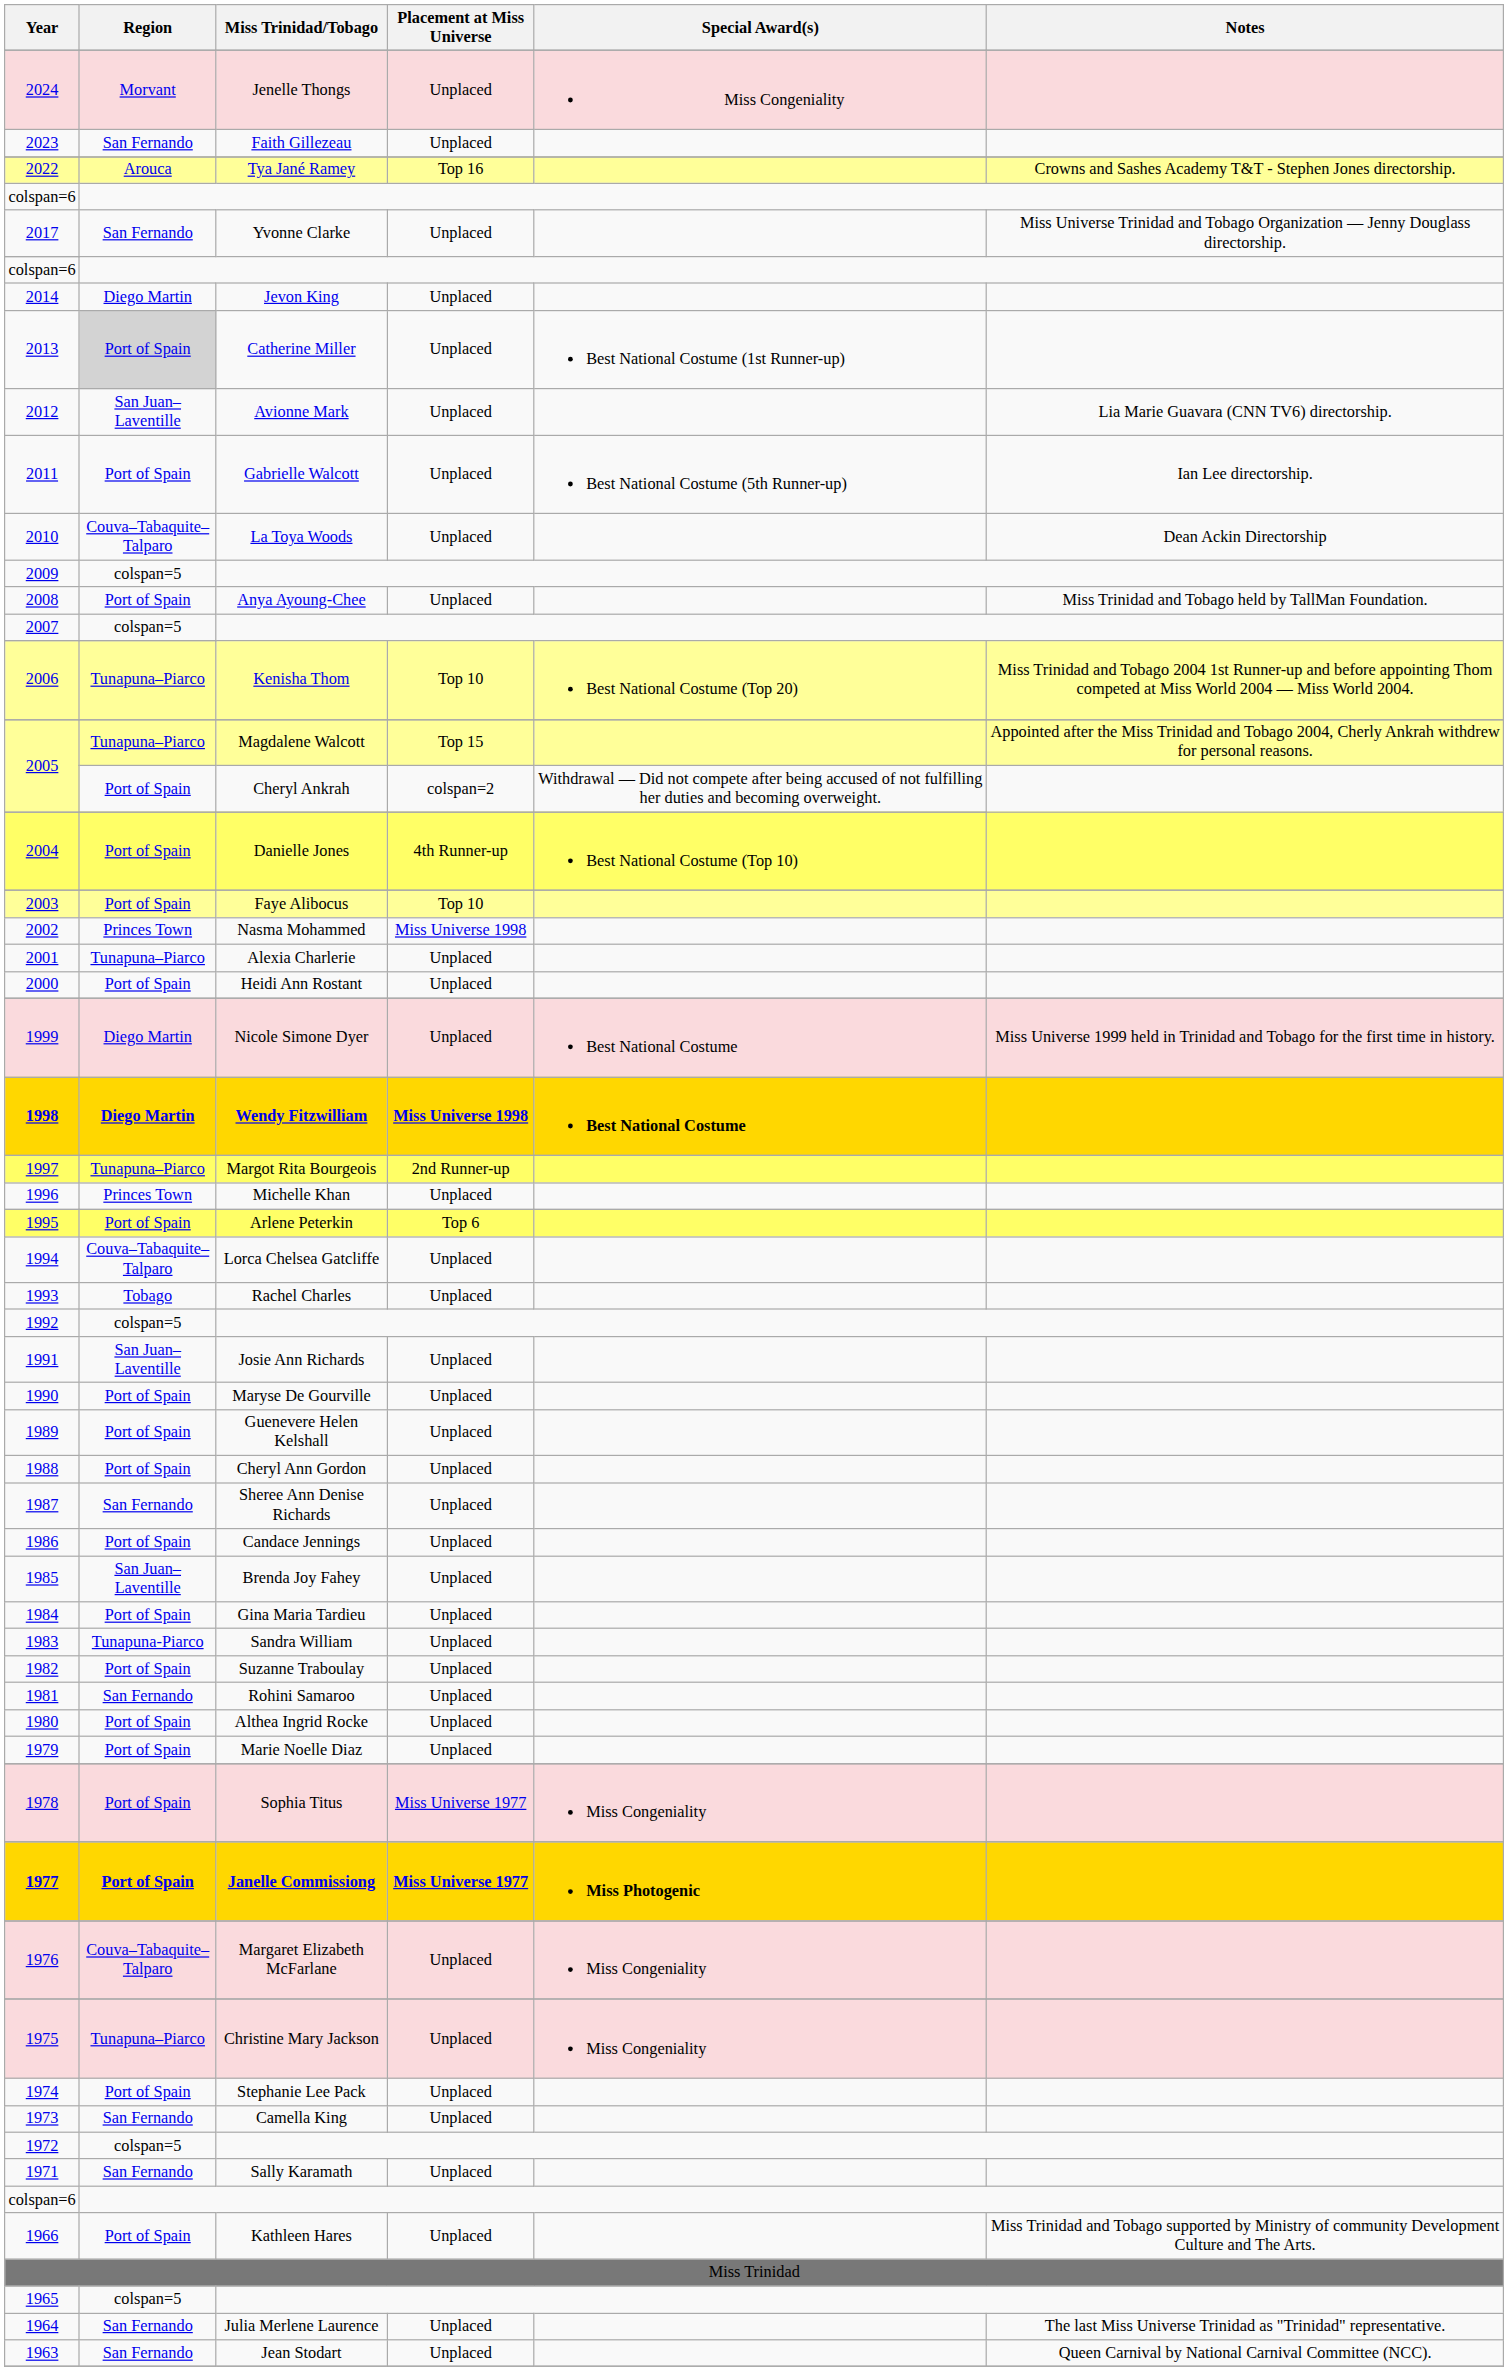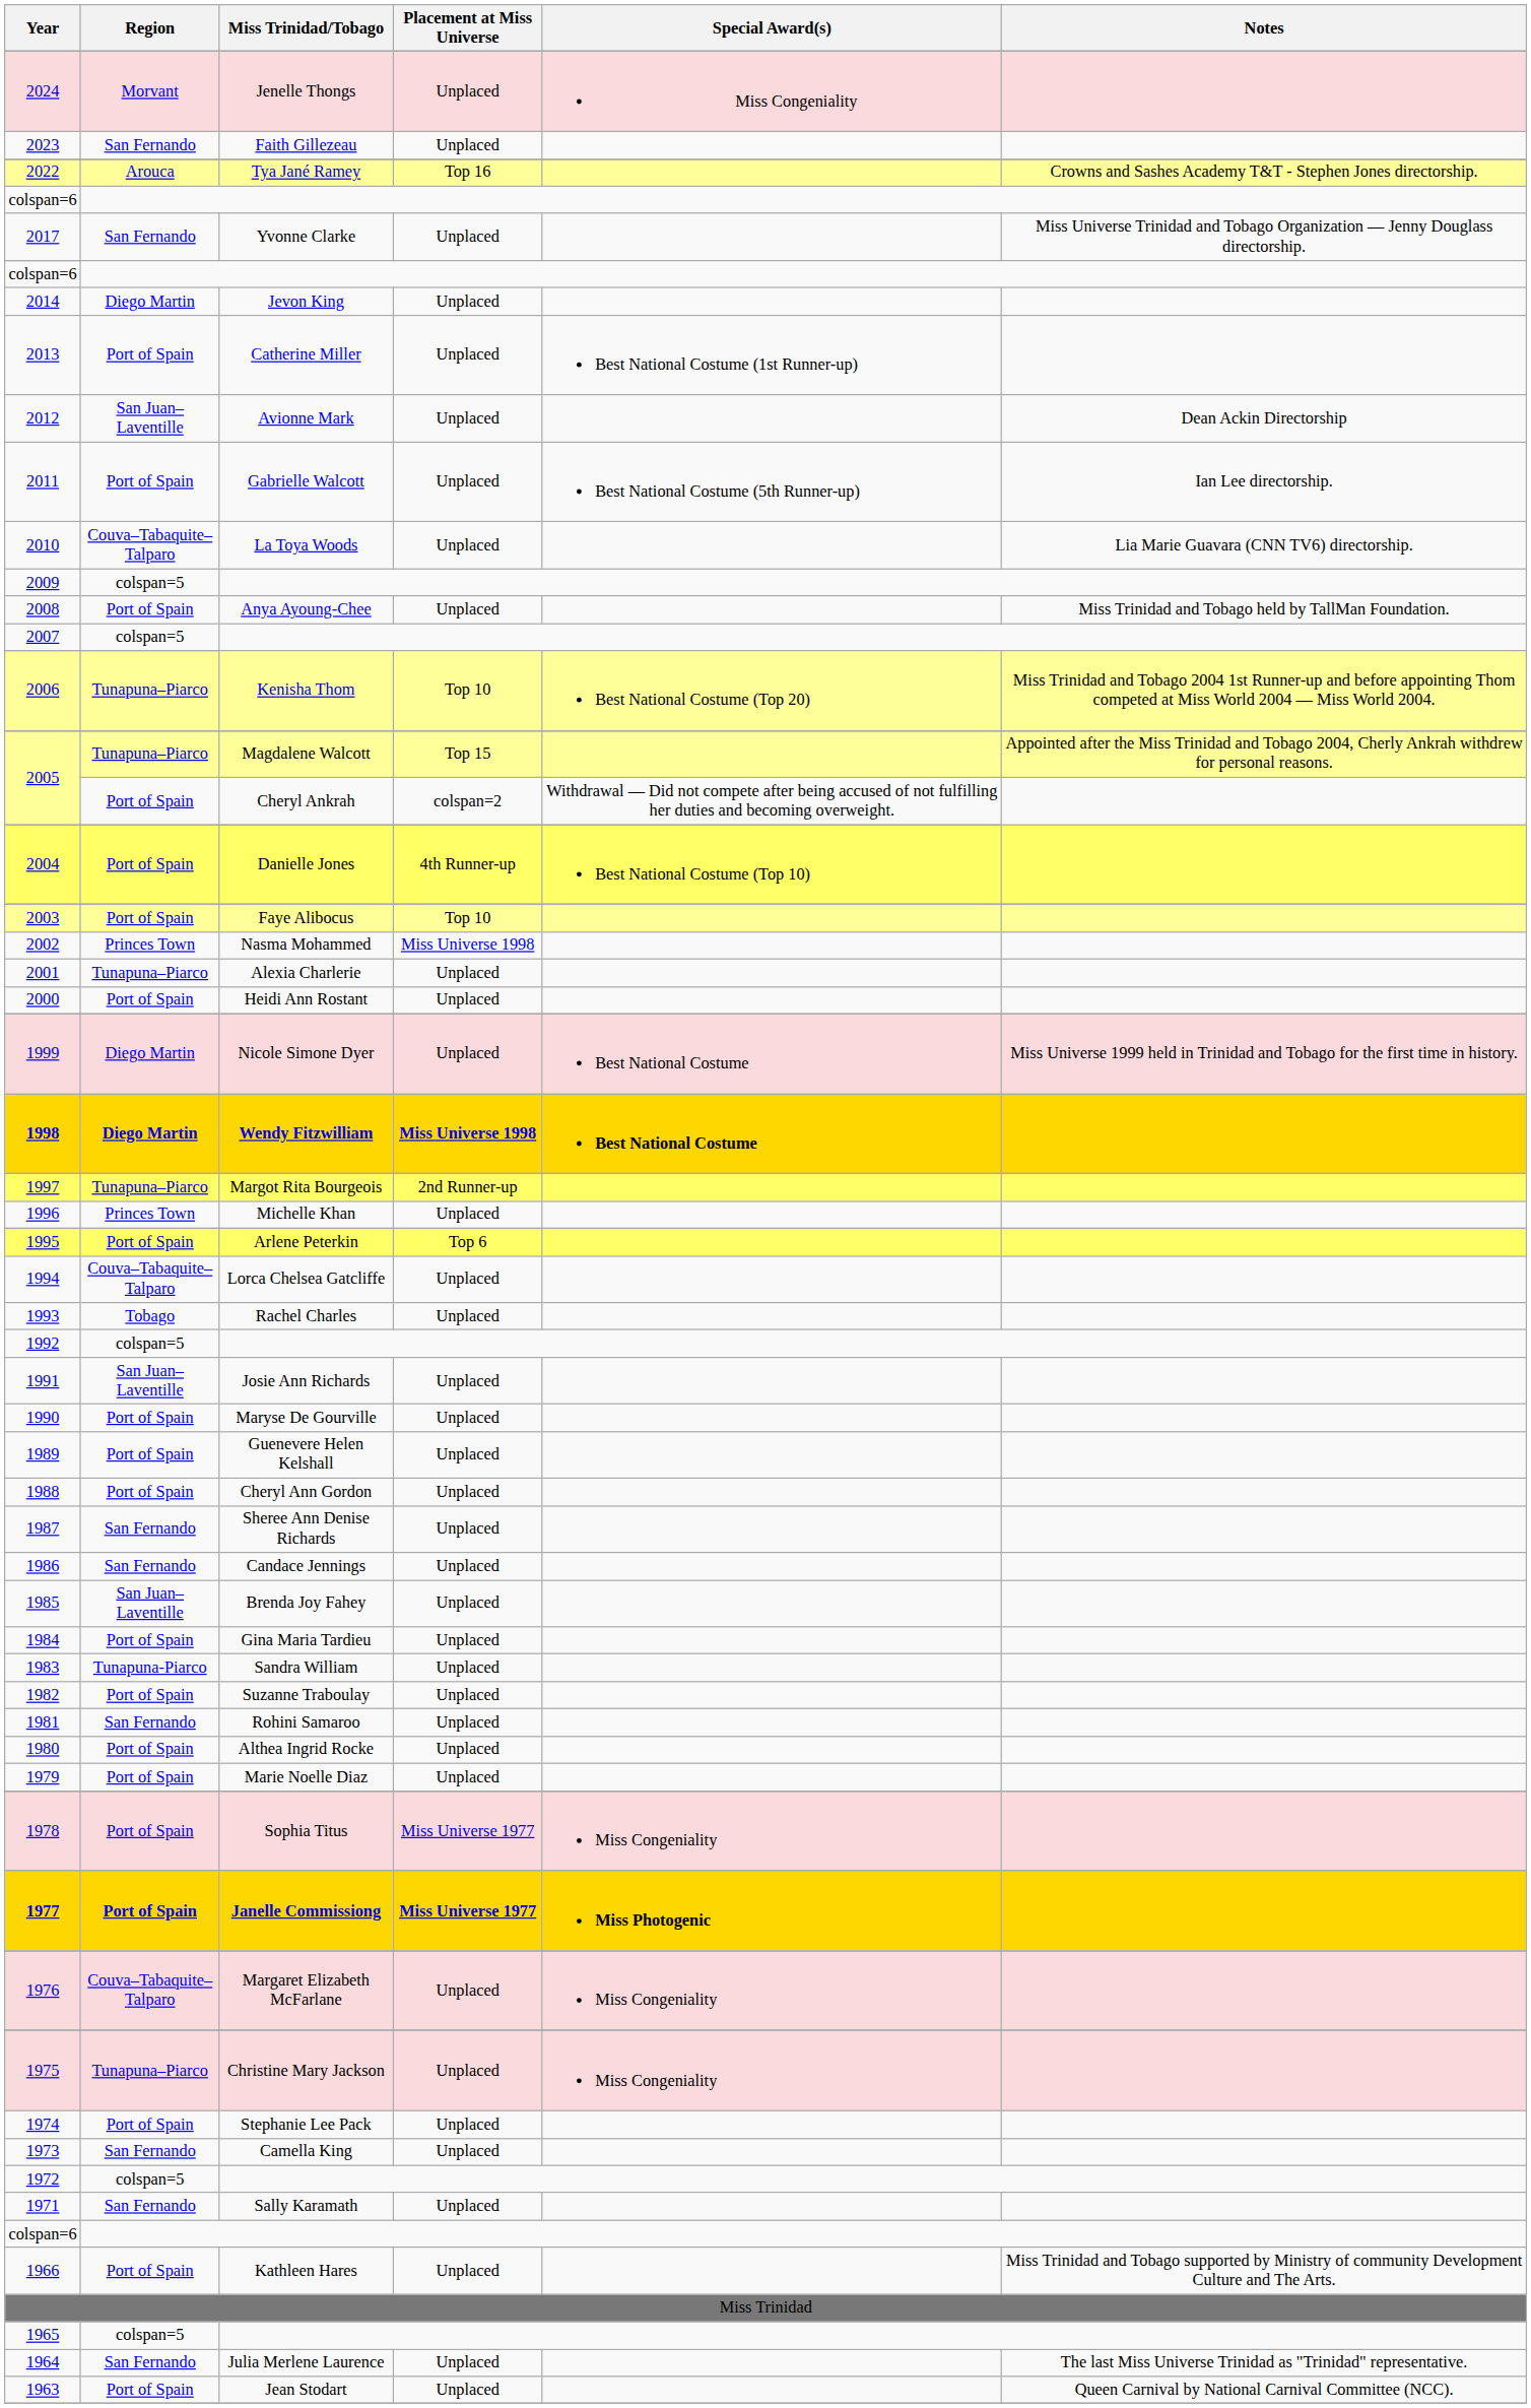2013 | Region: lightgrey background -> no background
2012 | Notes: Lia Marie Guavara (CNN TV6) directorship. -> Dean Ackin Directorship
2010 | Notes: Dean Ackin Directorship -> Lia Marie Guavara (CNN TV6) directorship.
1986 | Region: Port of Spain -> San Fernando
1963 | Region: San Fernando -> Port of Spain
